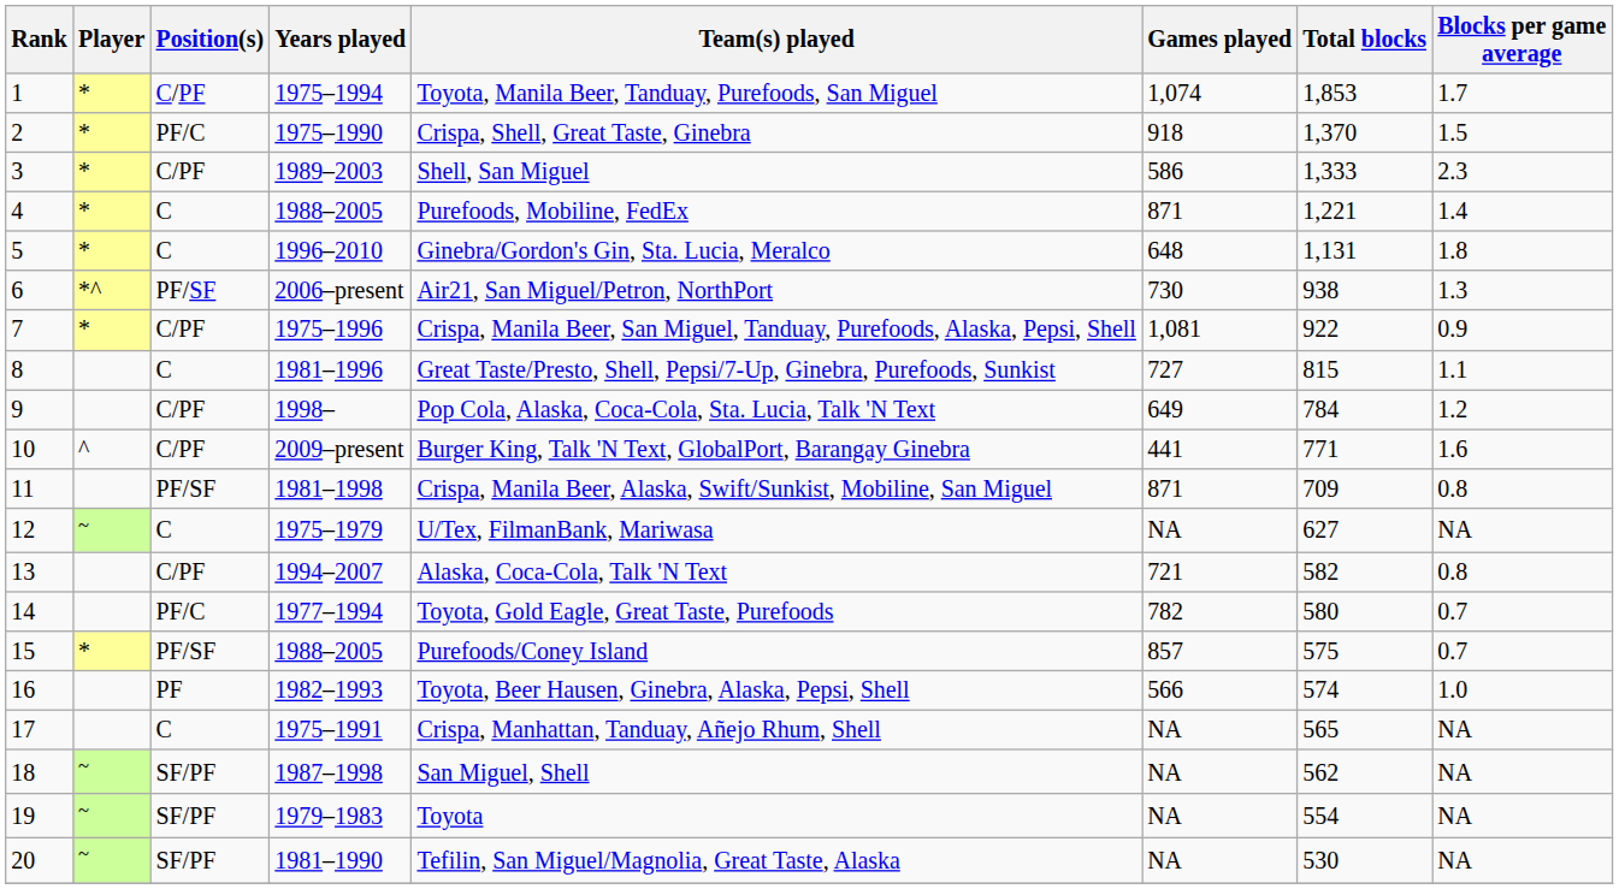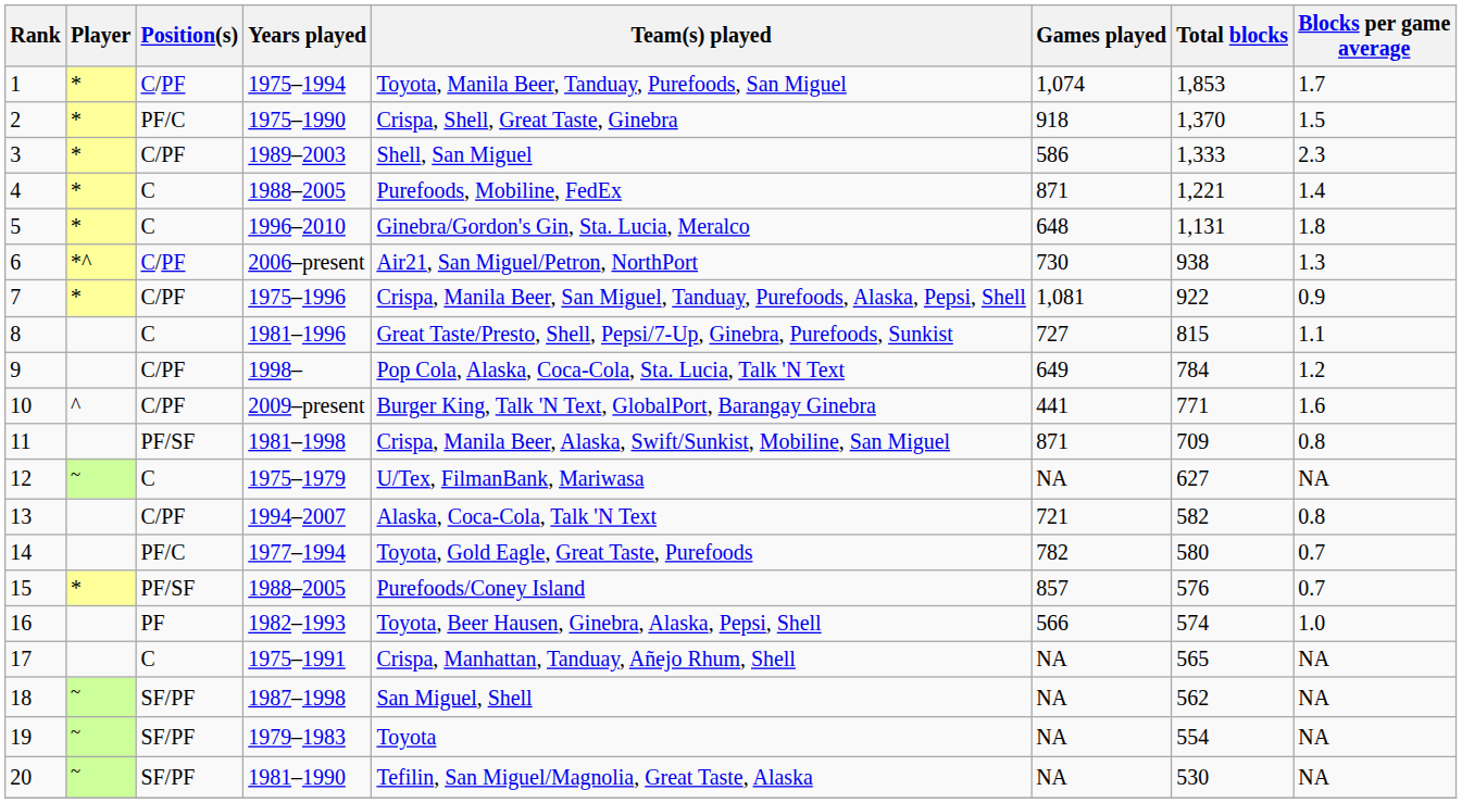6 | Position(s): PF/SF -> C/PF
15 | Total blocks: 575 -> 576
